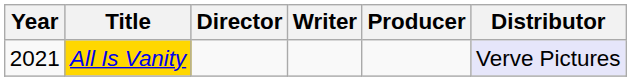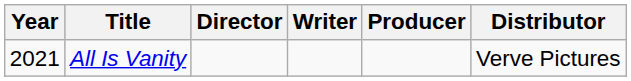row 2 | Title: gold background -> no background
row 2 | Distributor: lavender background -> no background
